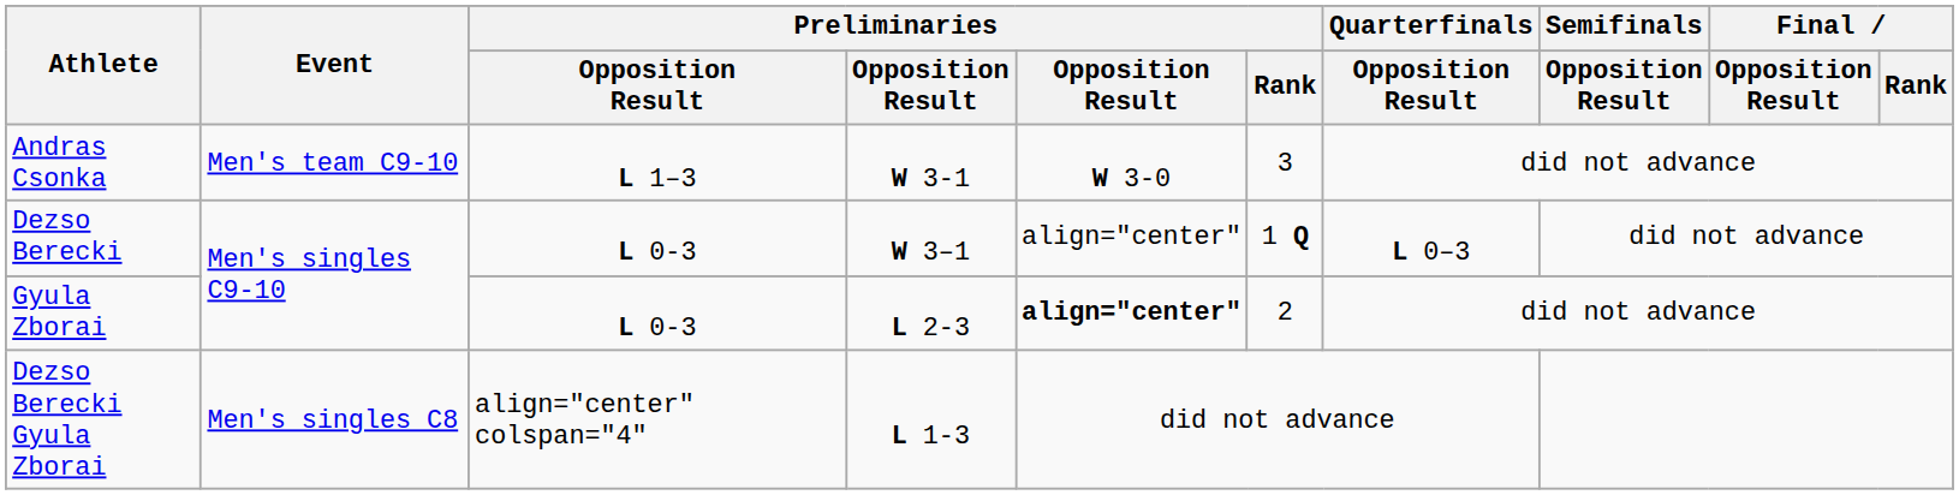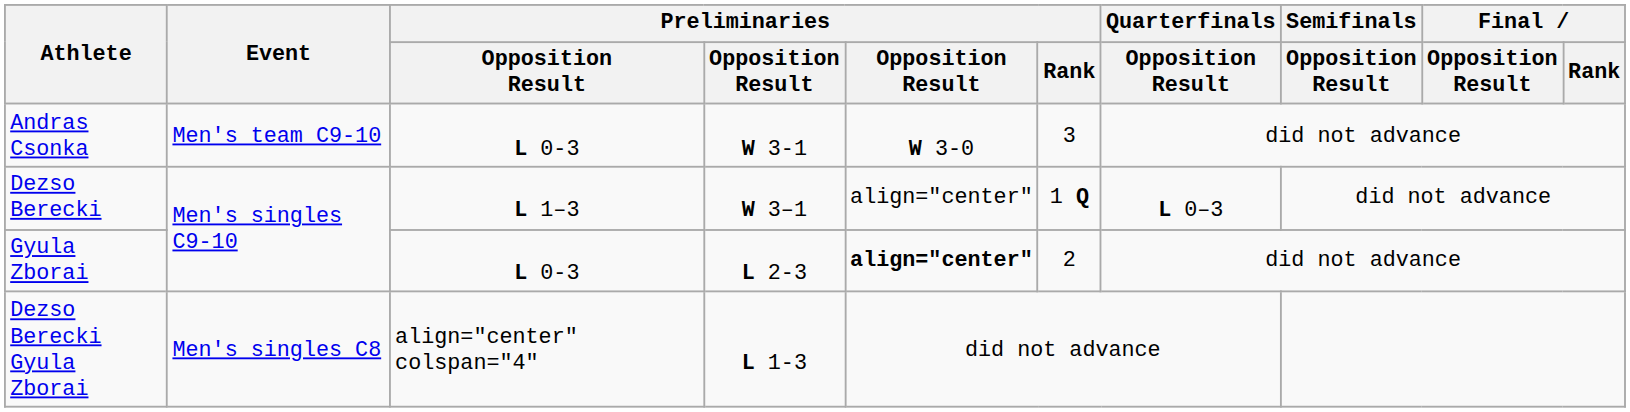Andras Csonka | column 3: L 1–3 -> L 0-3
Dezso Berecki | column 3: L 0-3 -> L 1–3
